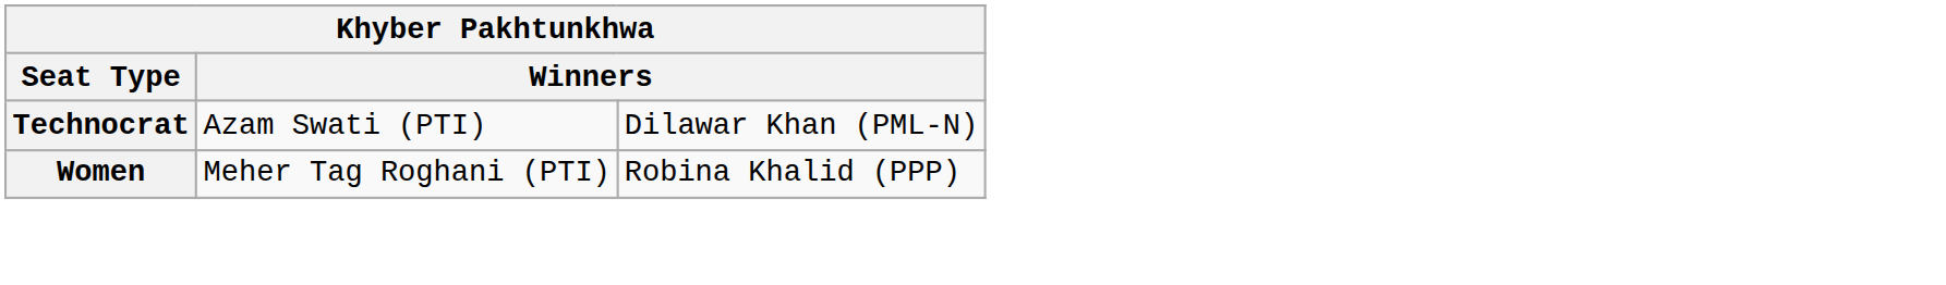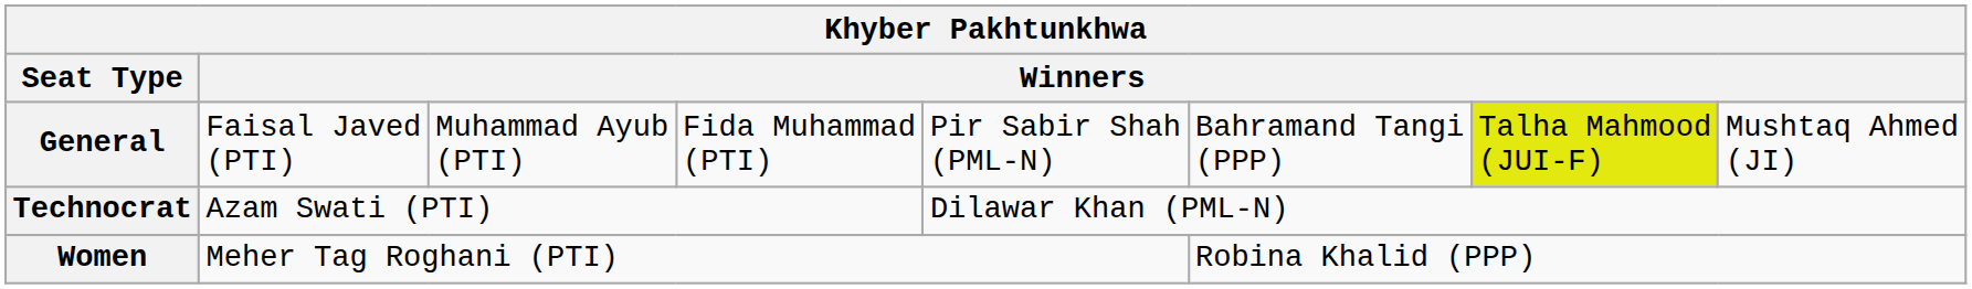+ row: General | Faisal Javed (PTI) | Muhammad Ayub (PTI) | Fida Muhammad (PTI) | Pir Sabir Shah (PML-N) | Bahramand Tangi (PPP) | Talha Mahmood (JUI-F) | Mushtaq Ahmed (JI)
